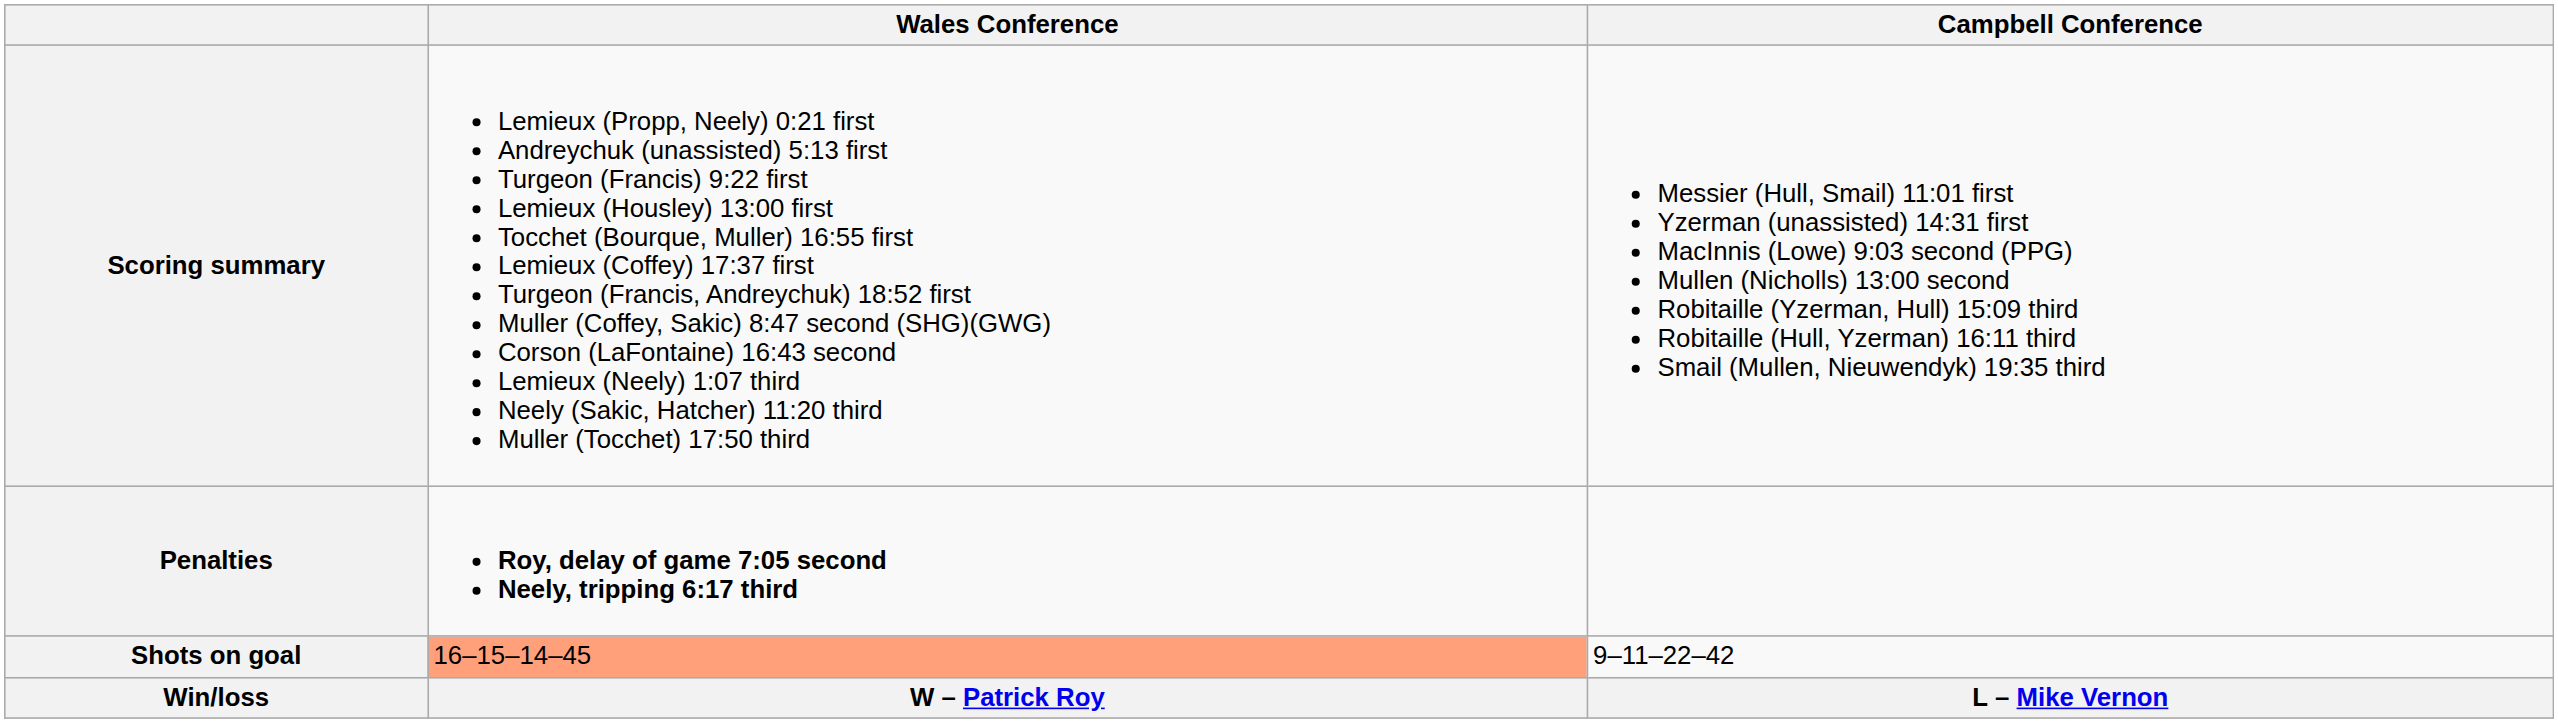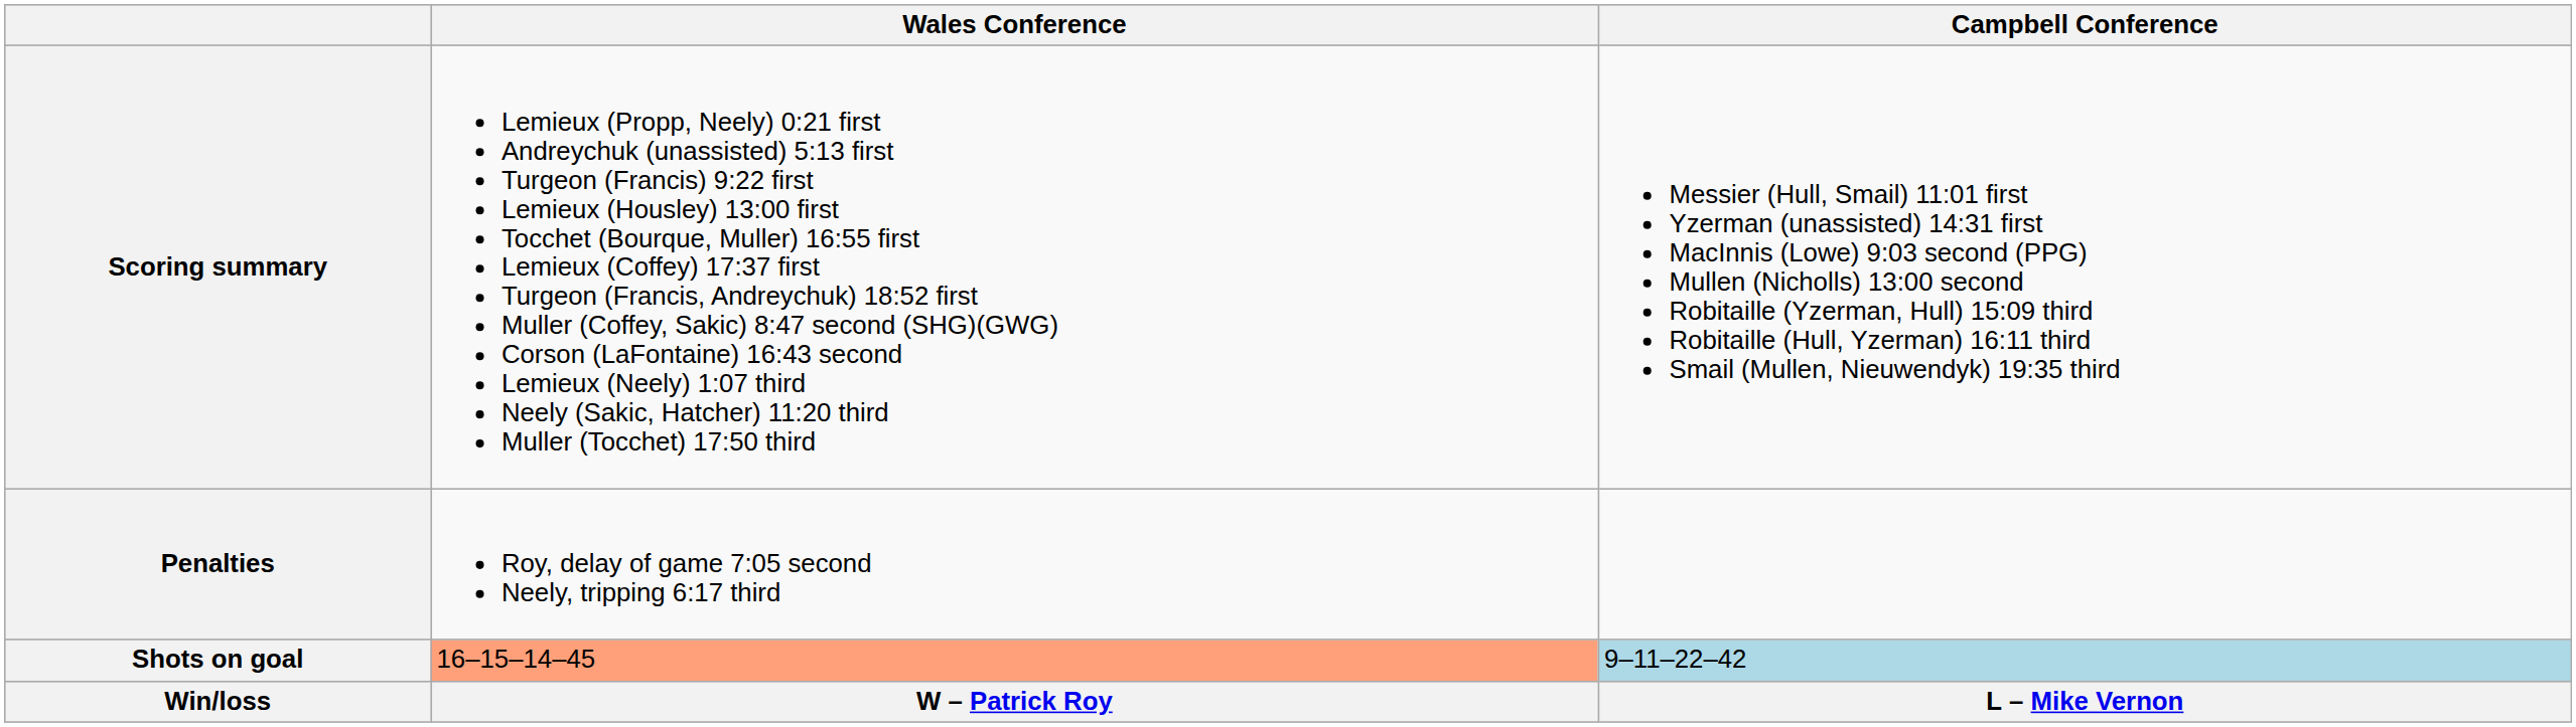Penalties | Wales Conference: bold -> normal
Shots on goal | Campbell Conference: no background -> lightblue background
